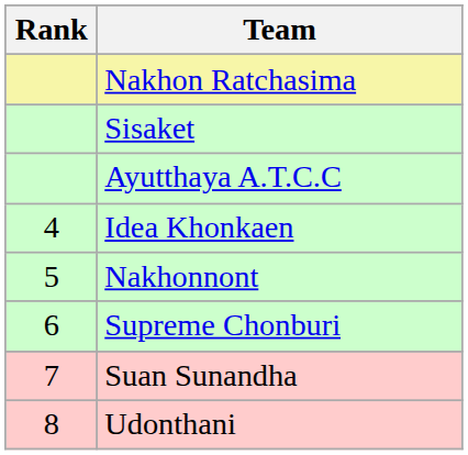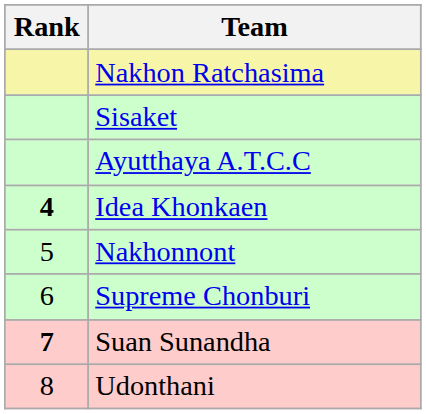Idea Khonkaen | Rank: normal -> bold
Suan Sunandha | Rank: normal -> bold
